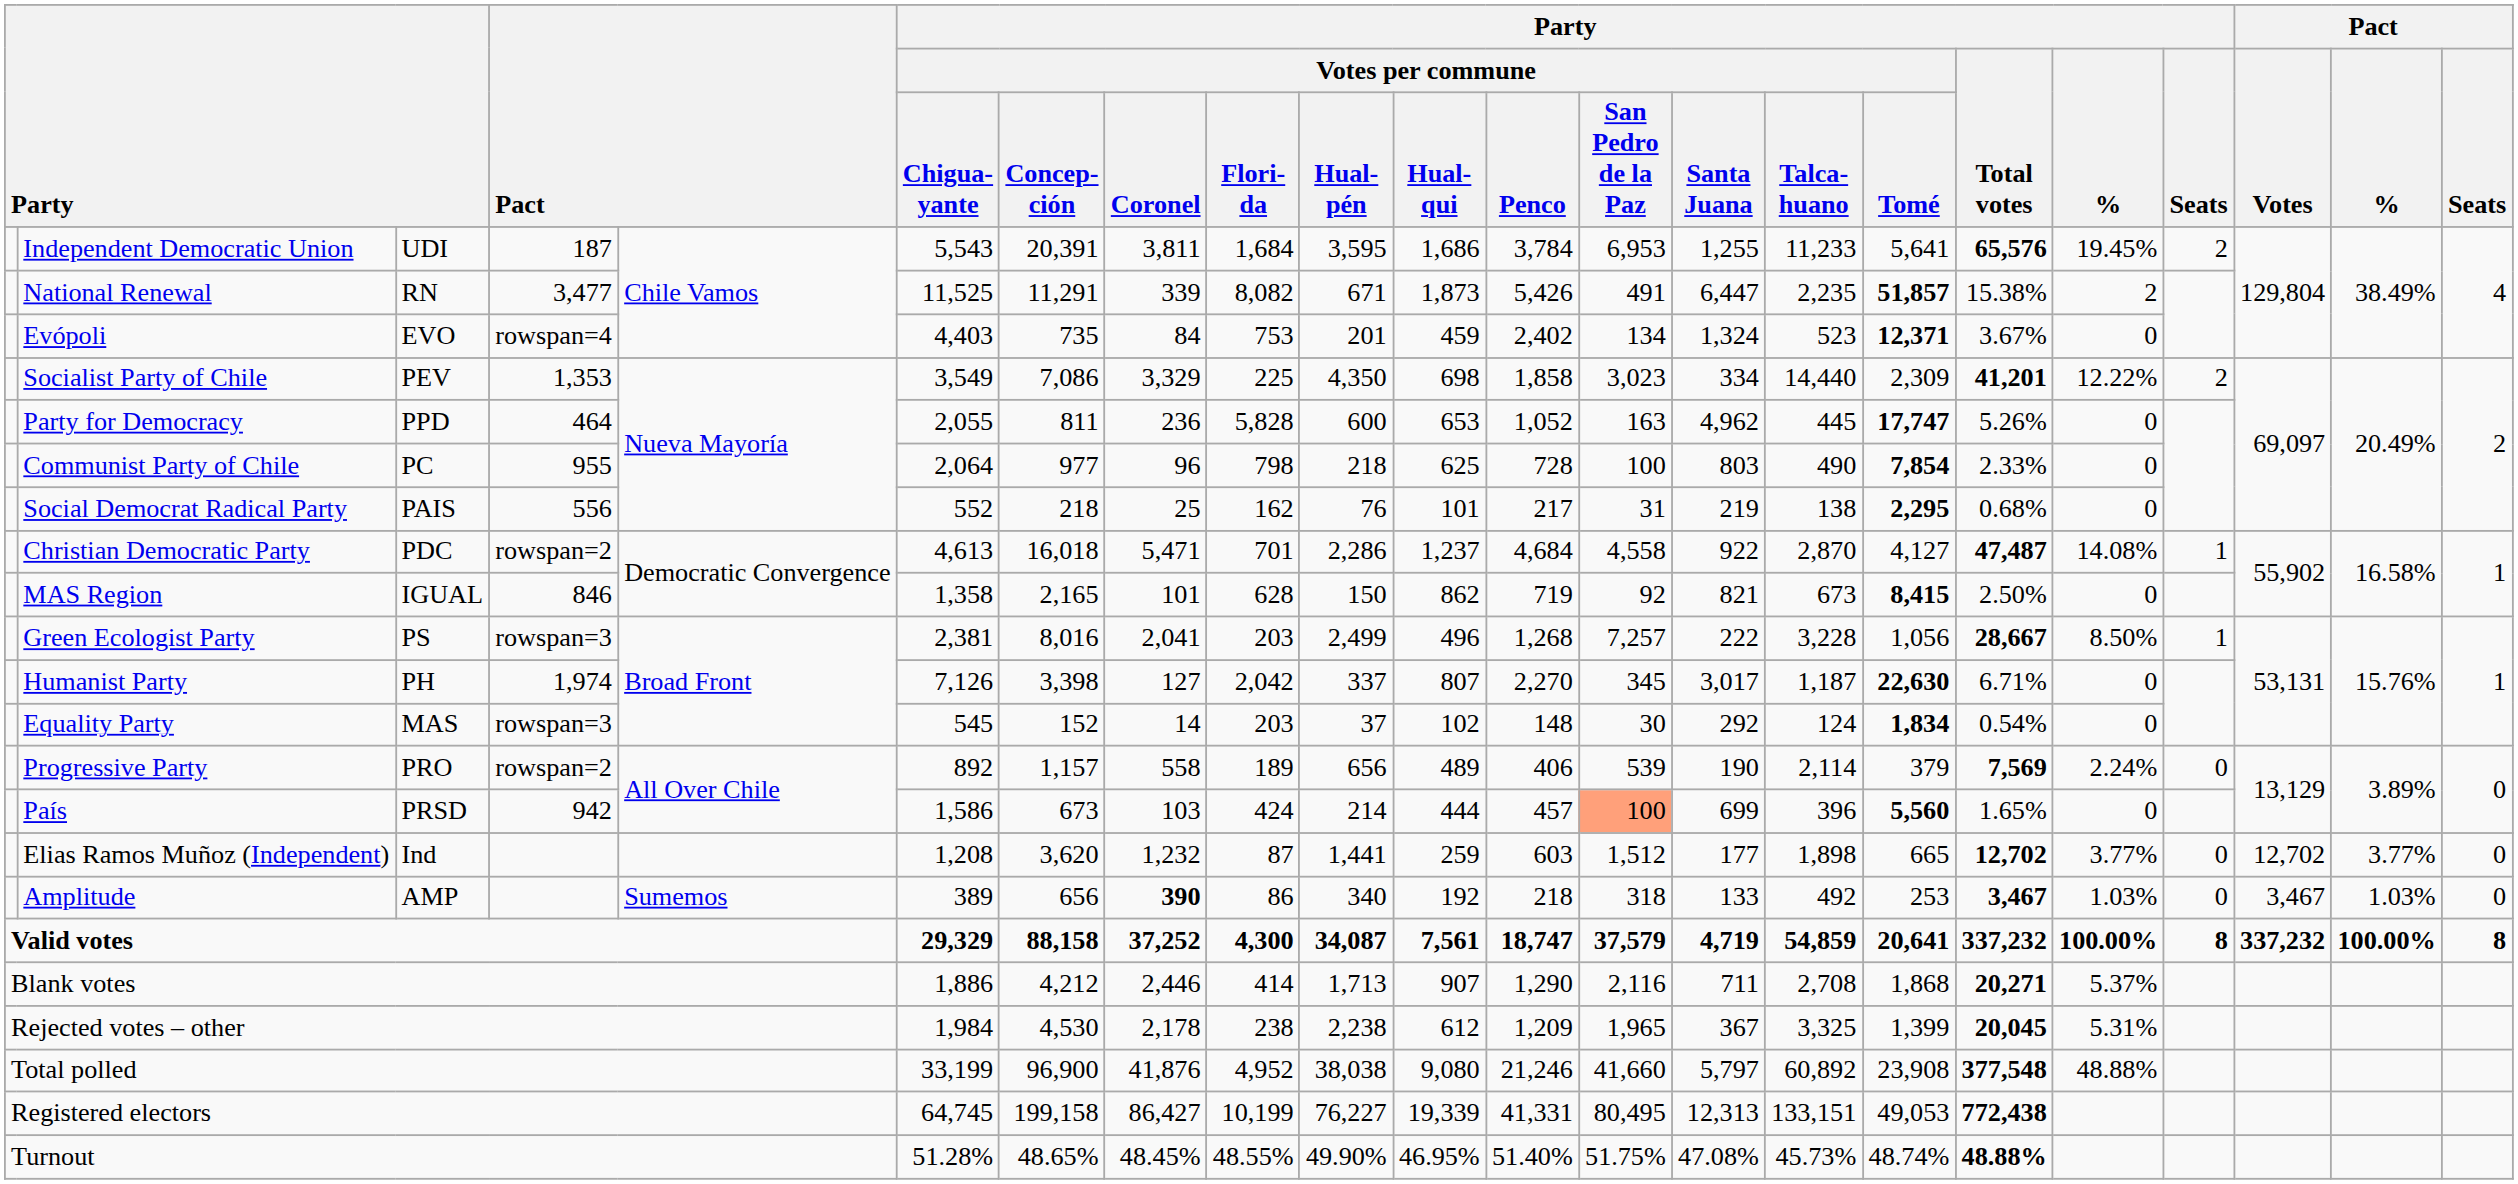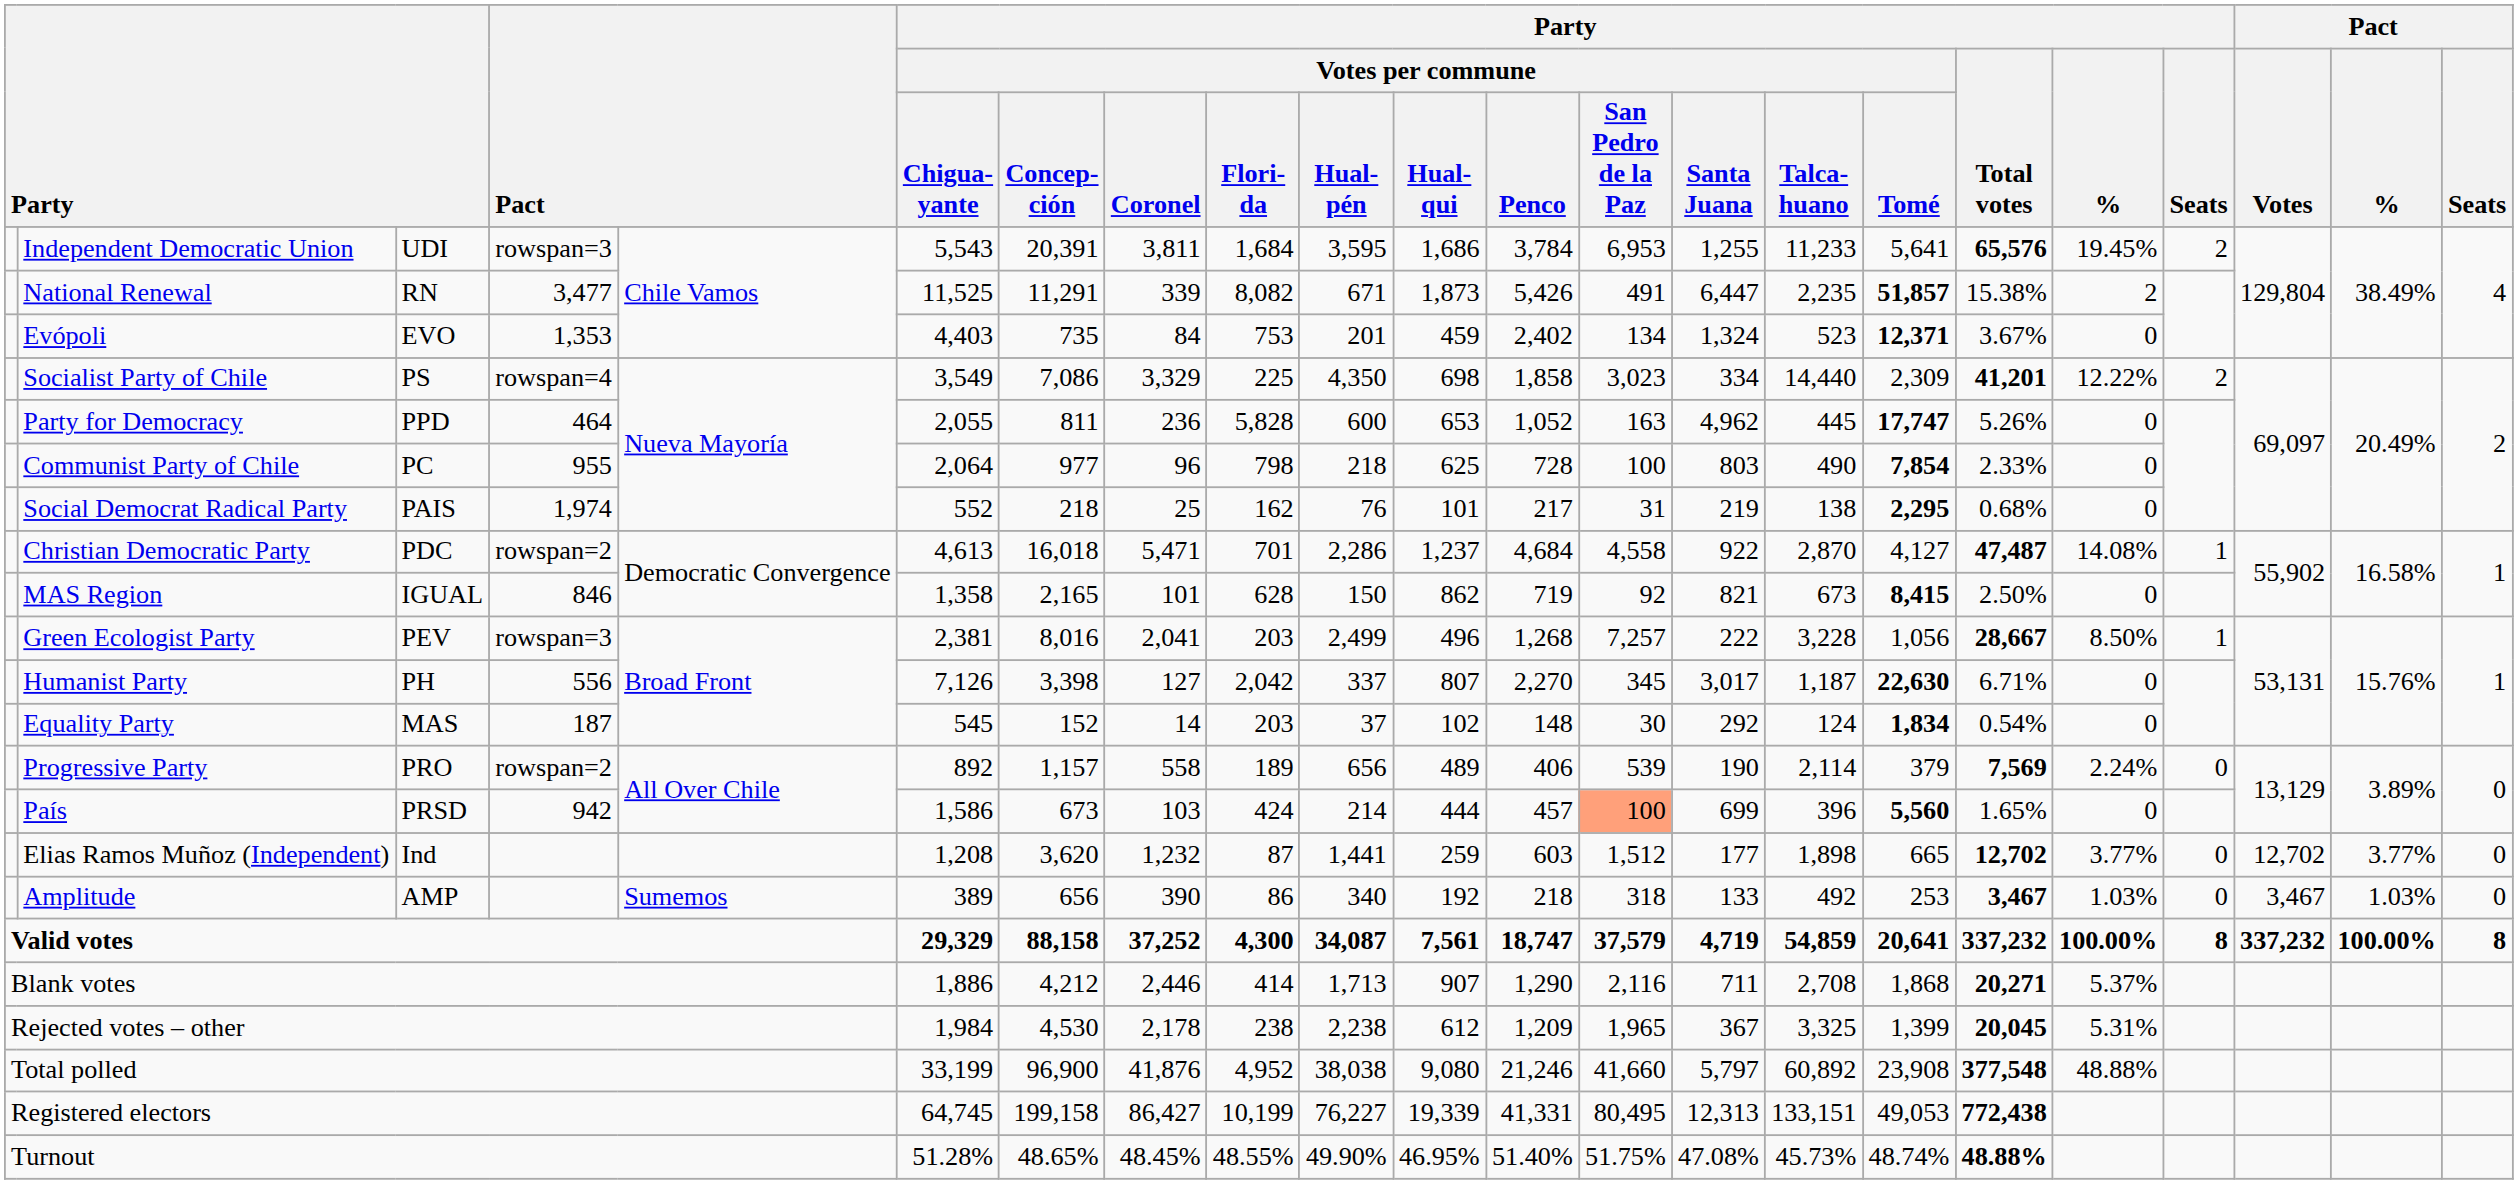Independent Democratic Union | column 4: 187 -> rowspan=3
Evópoli | column 4: rowspan=4 -> 1,353
Socialist Party of Chile | column 3: PEV -> PS
Socialist Party of Chile | column 4: 1,353 -> rowspan=4
Social Democrat Radical Party | column 4: 556 -> 1,974
Green Ecologist Party | column 3: PS -> PEV
Humanist Party | column 4: 1,974 -> 556
Equality Party | column 4: rowspan=3 -> 187
Amplitude | Party / Votes per commune / Coronel: bold -> normal
